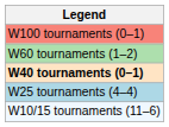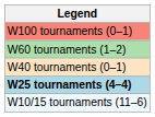row 4 | column 1: bold -> normal
row 5 | column 1: normal -> bold
